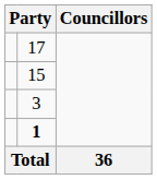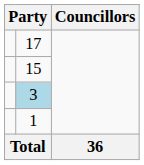3 | column 2: no background -> lightblue background
1 | column 2: bold -> normal
